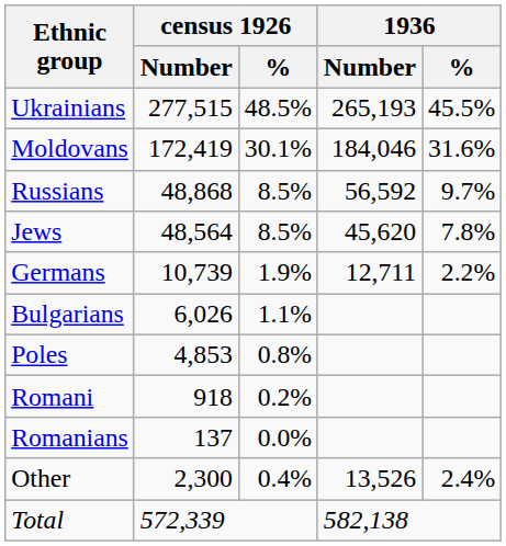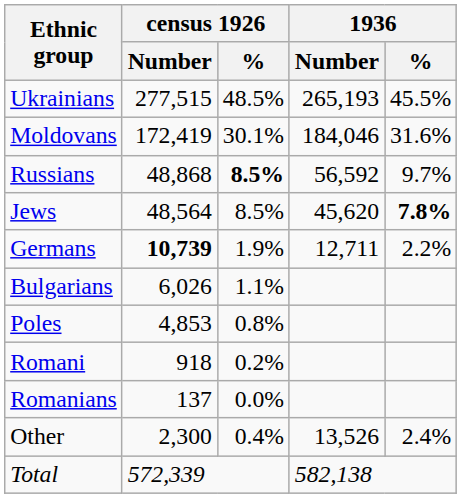Russians | census 1926 / %: normal -> bold
Jews | 1936 / %: normal -> bold
Germans | census 1926 / Number: normal -> bold
